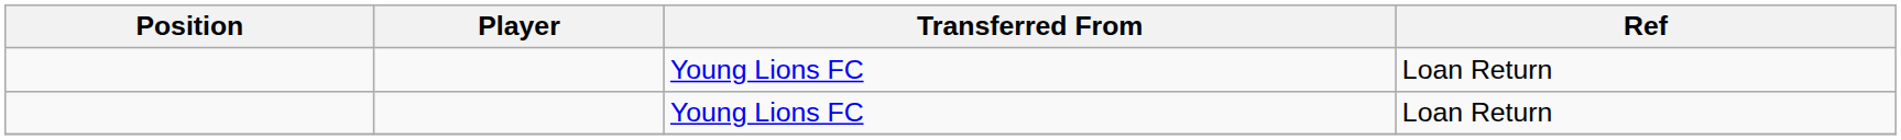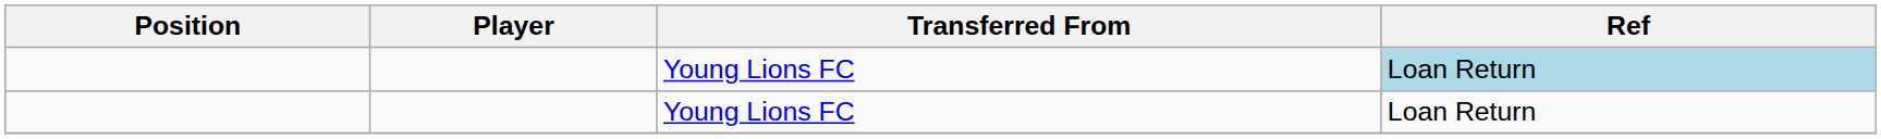row 2 | Ref: no background -> lightblue background
